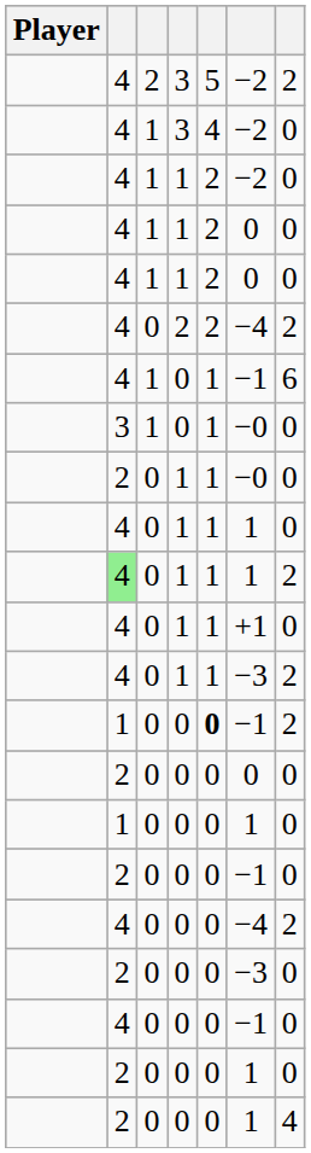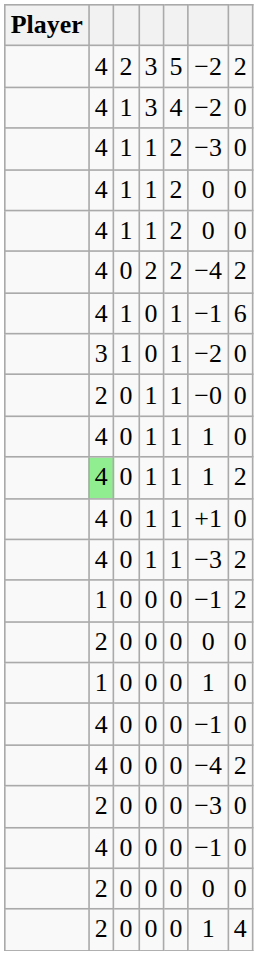row 4 | column 6: −2 -> −3
row 9 | column 6: −0 -> −2
row 15 | column 5: bold -> normal
row 18 | column 2: 2 -> 4
row 22 | column 6: 1 -> 0
